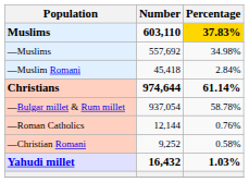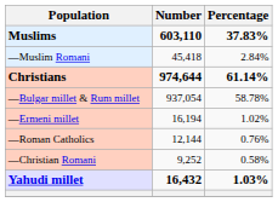Muslims | Percentage: gold background -> no background
- row: —Muslims | 557,692 | 34.98%
+ row: —Ermeni millet | 16,194 | 1.02%
